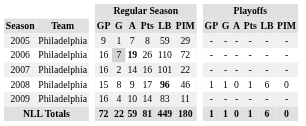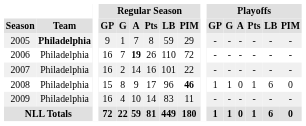2005 | Team: normal -> bold
2006 | Regular Season / G: lightgrey background -> no background
2008 | Regular Season / LB: bold -> normal
2008 | Regular Season / PIM: normal -> bold
